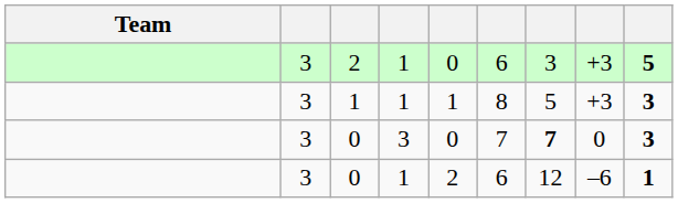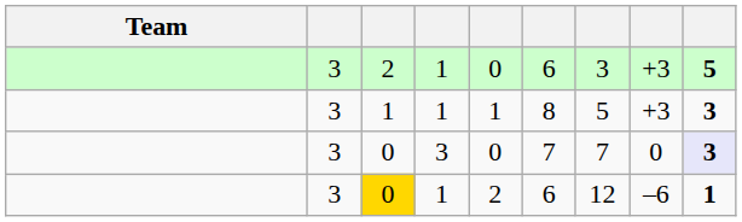row 4 | column 7: bold -> normal
row 4 | column 9: no background -> lavender background
row 5 | column 3: no background -> gold background
